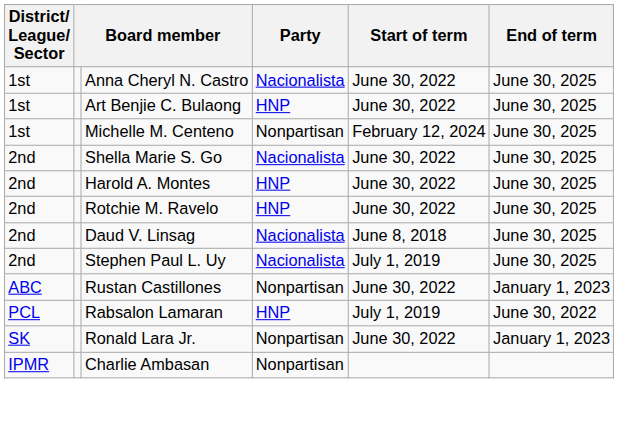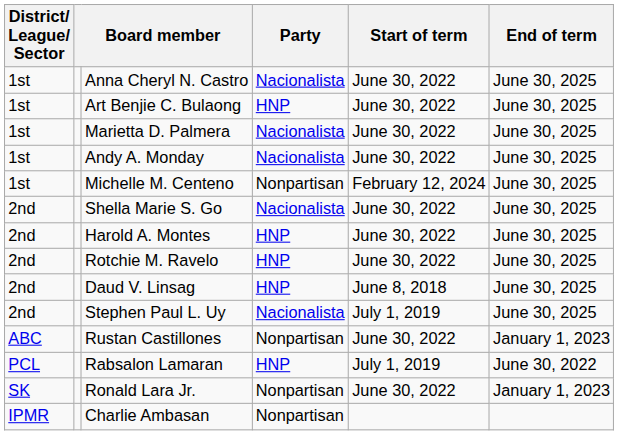+ row: 1st | Marietta D. Palmera | Nacionalista | June 30, 2022 | June 30, 2025
+ row: 1st | Andy A. Monday | Nacionalista | June 30, 2022 | June 30, 2025
Daud V. Linsag | Party: Nacionalista -> HNP
